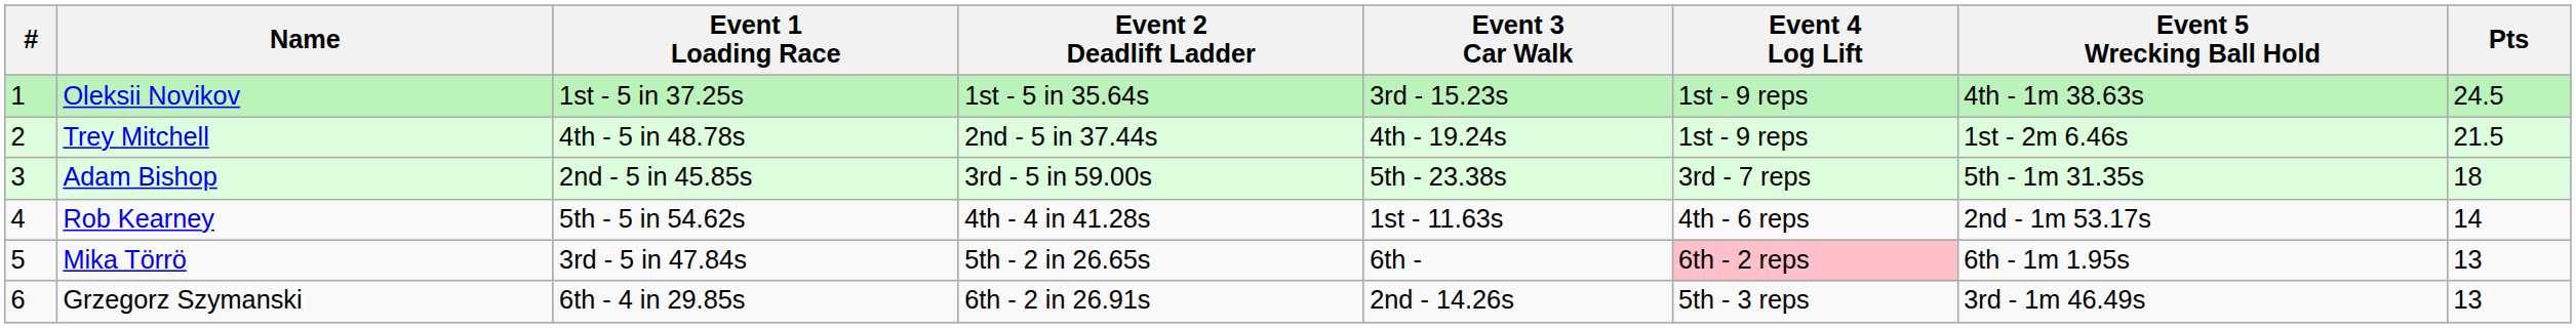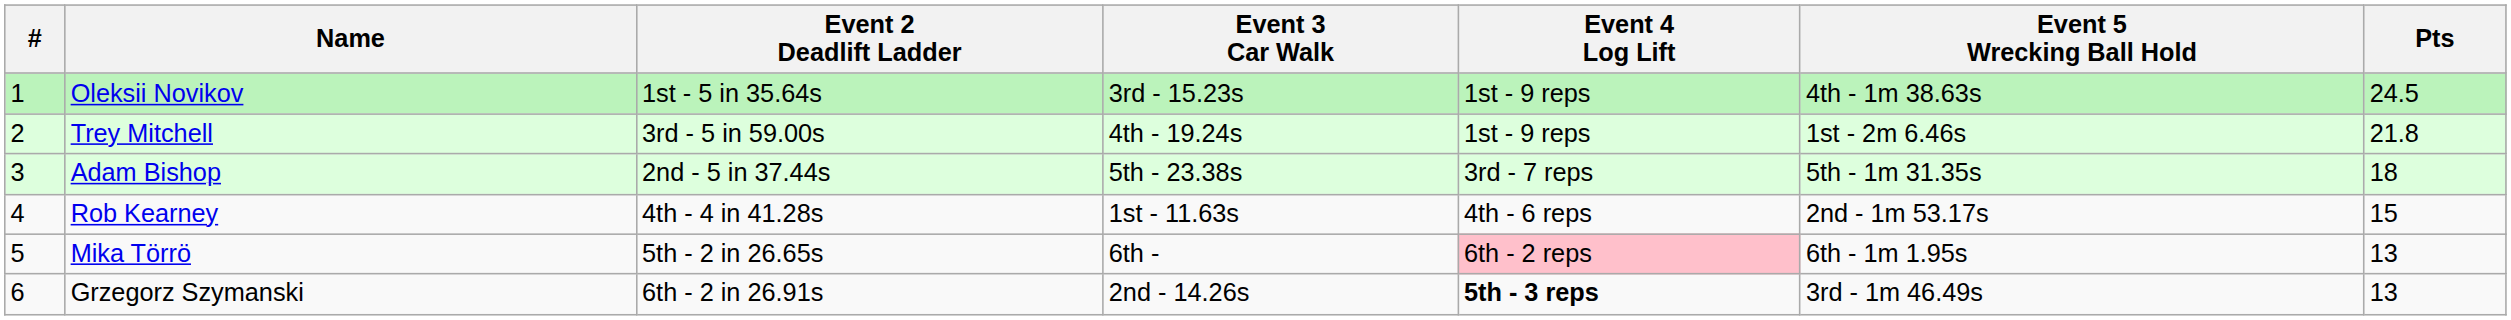- column: Event 1 Loading Race | 1st - 5 in 37.25s | 4th - 5 in 48.78s | 2nd - 5 in 45.85s | 5th - 5 in 54.62s | 3rd - 5 in 47.84s | 6th - 4 in 29.85s
Trey Mitchell | Event 2 Deadlift Ladder: 2nd - 5 in 37.44s -> 3rd - 5 in 59.00s
Trey Mitchell | Pts: 21.5 -> 21.8
Adam Bishop | Event 2 Deadlift Ladder: 3rd - 5 in 59.00s -> 2nd - 5 in 37.44s
Rob Kearney | Pts: 14 -> 15
Grzegorz Szymanski | Event 4 Log Lift: normal -> bold
